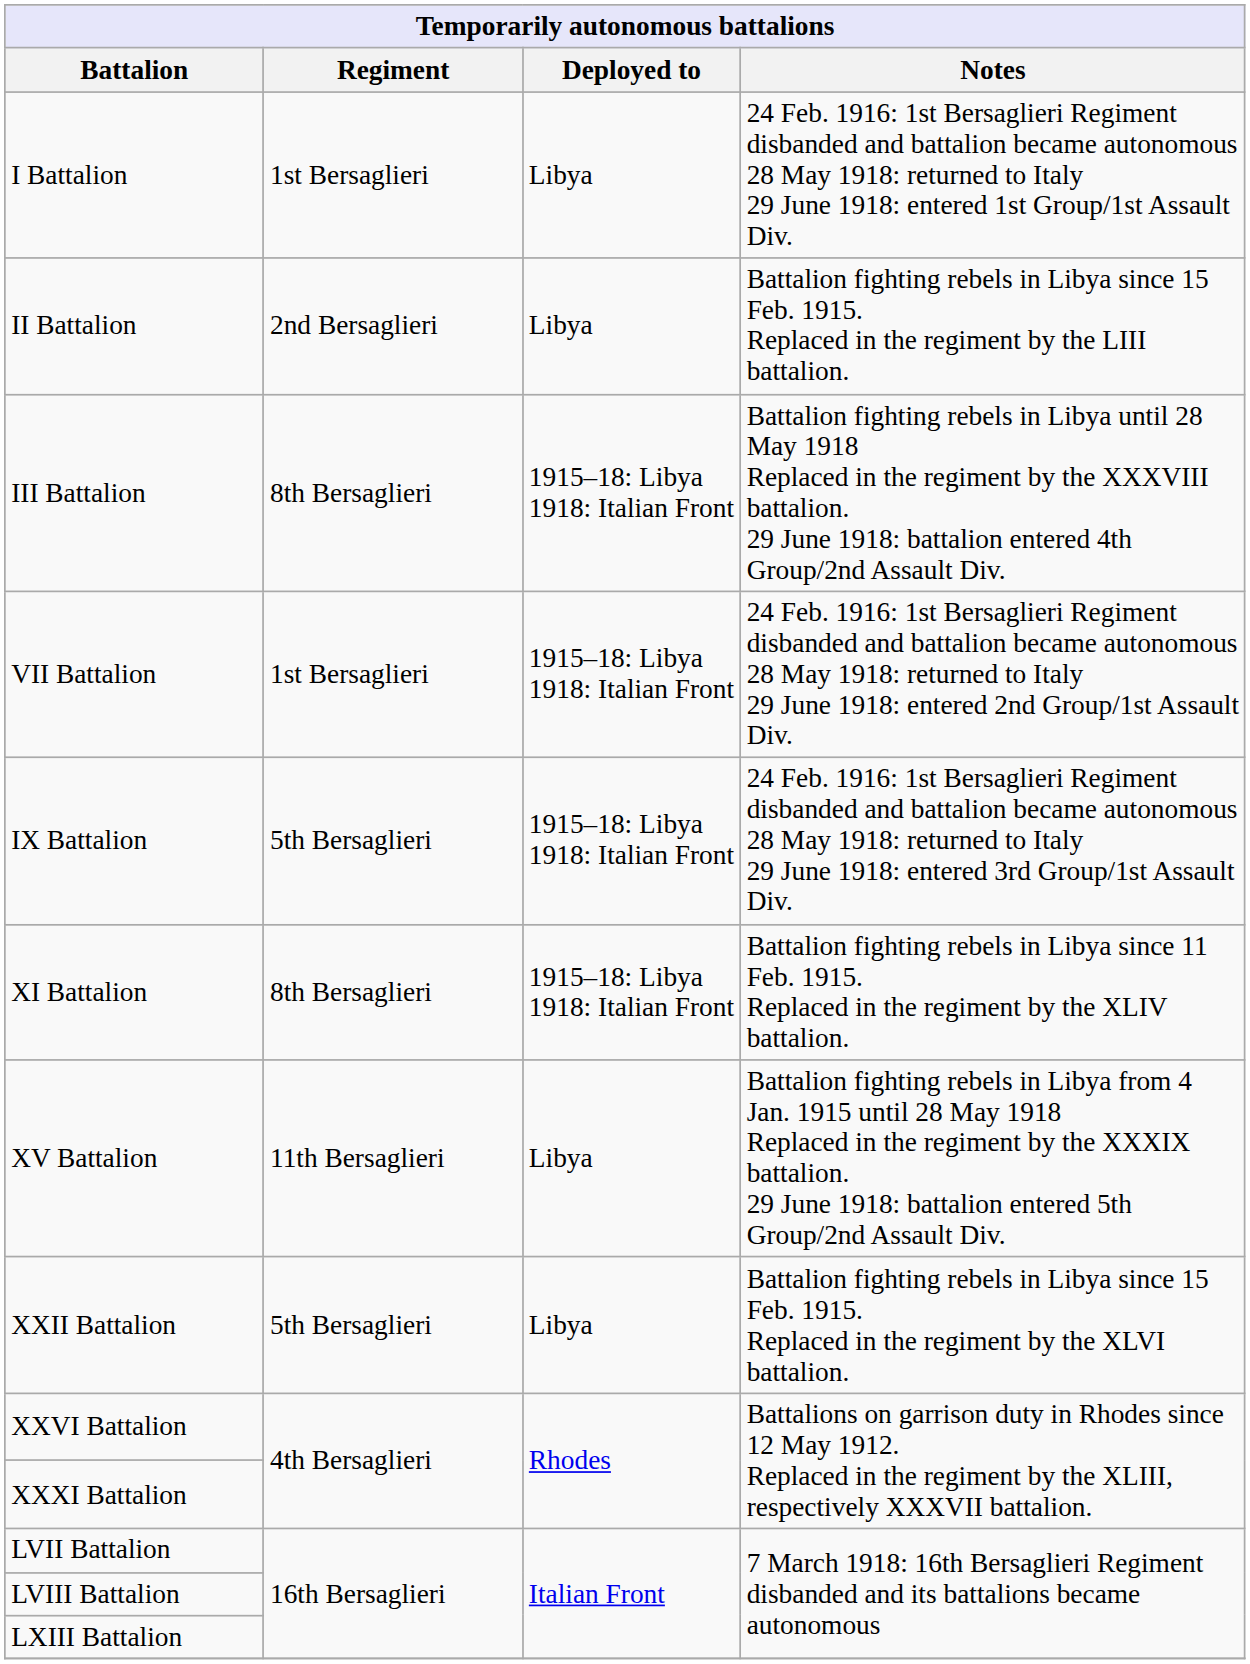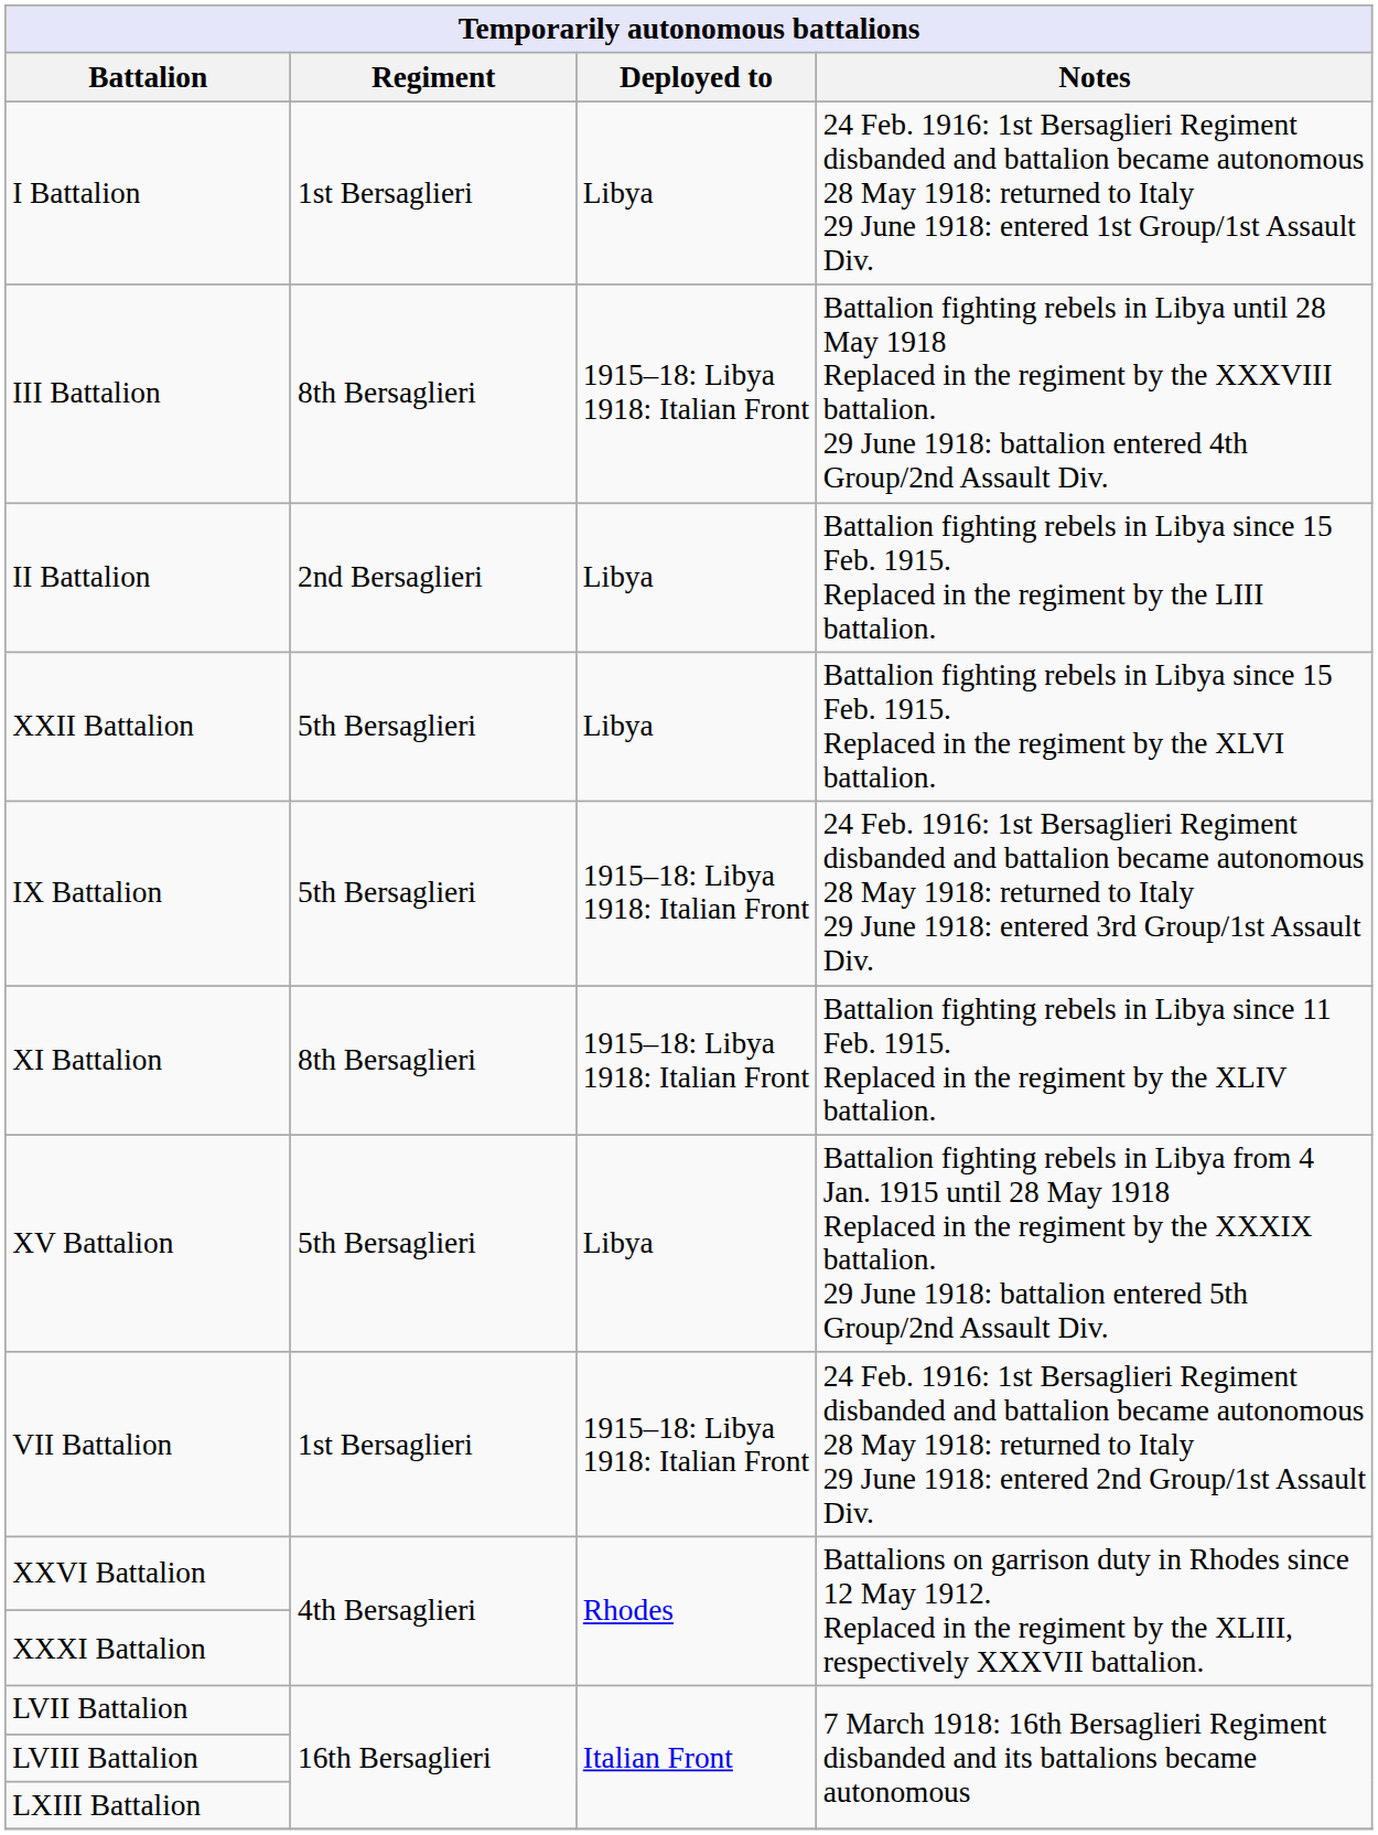rows swapped: II Battalion <-> III Battalion
rows swapped: VII Battalion <-> XXII Battalion
XV Battalion | Regiment: 11th Bersaglieri -> 5th Bersaglieri
